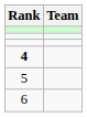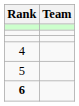row 5 | Rank: bold -> normal
row 7 | Rank: normal -> bold
